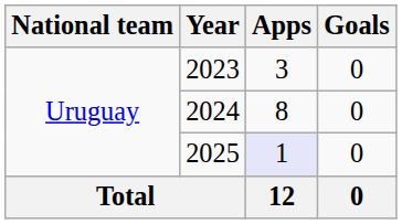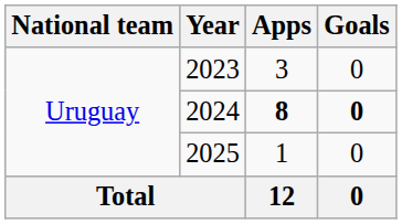2024 | Apps: normal -> bold
2024 | Goals: normal -> bold
2025 | Apps: lavender background -> no background
